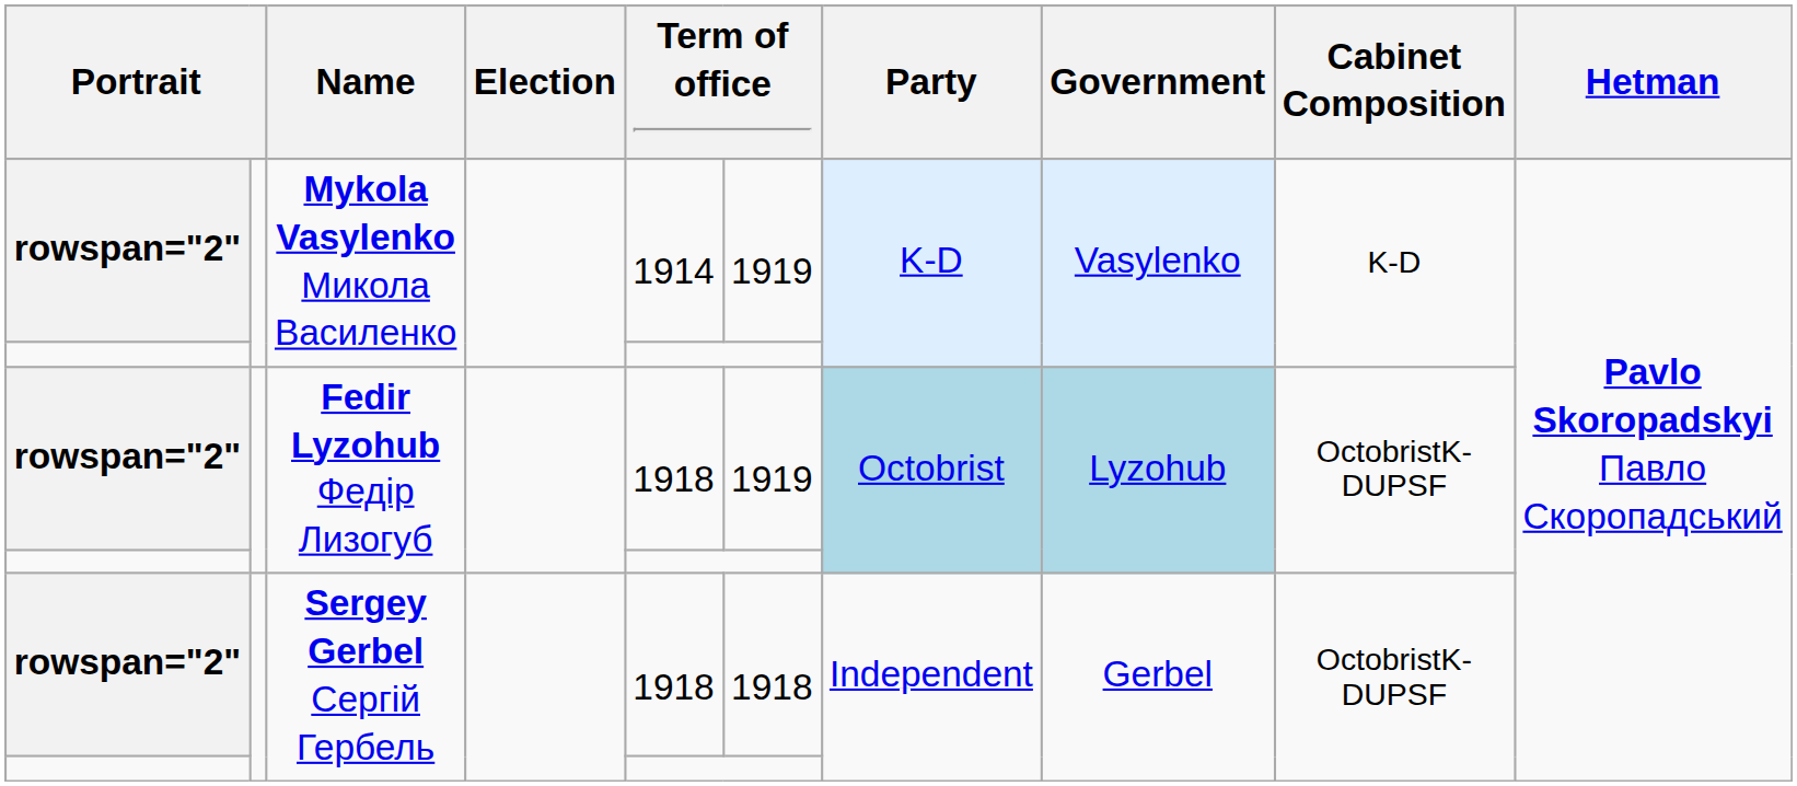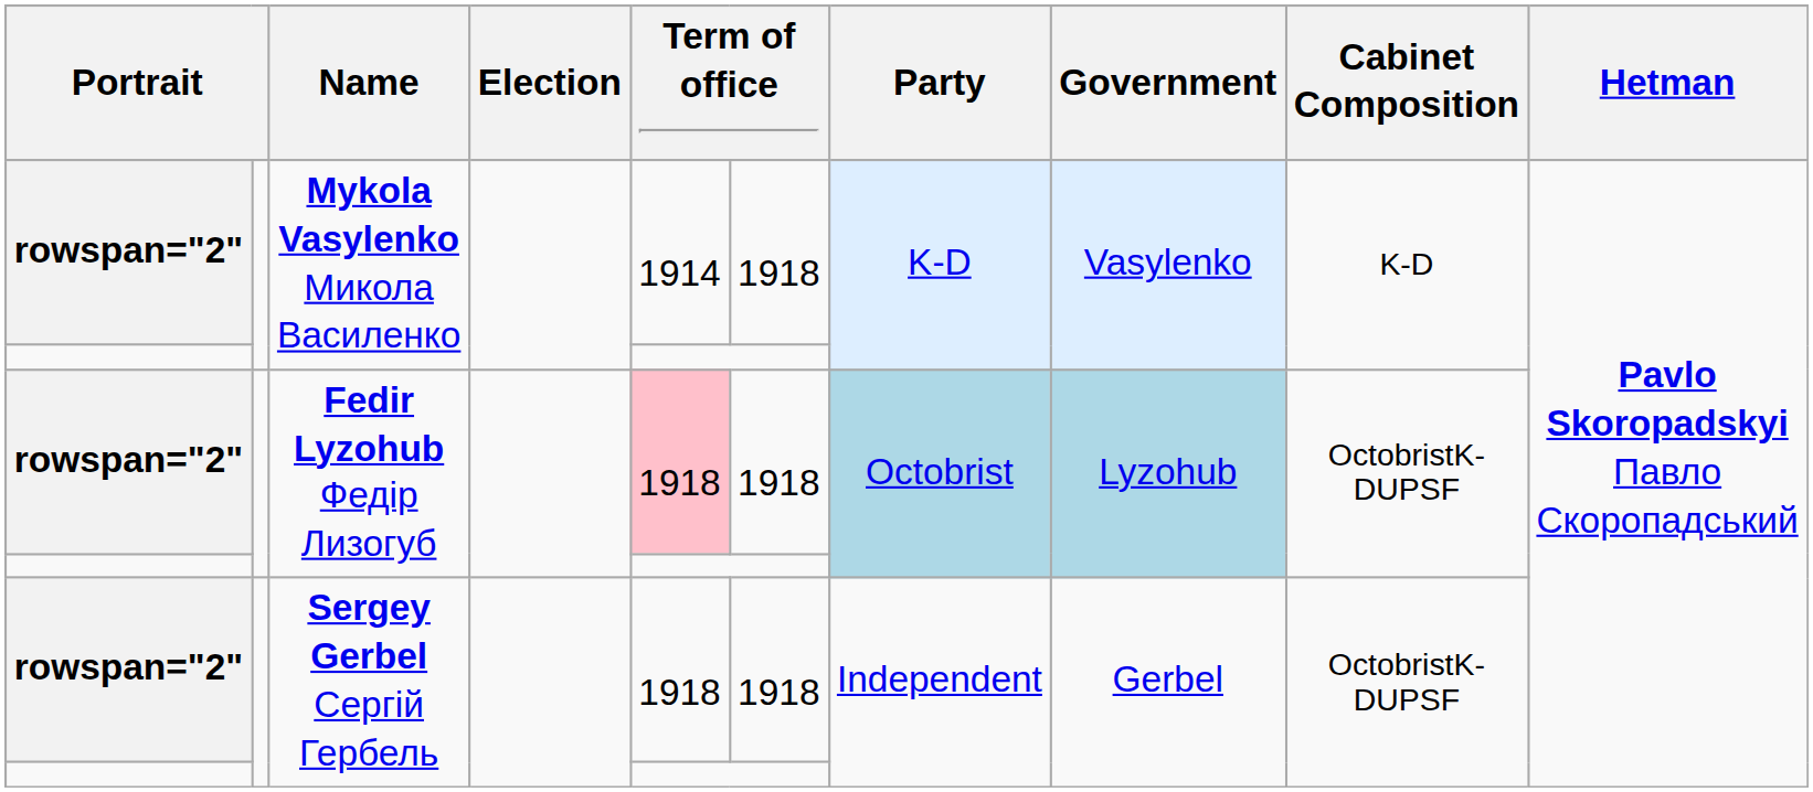rowspan="2" / Mykola Vasylenko Микола Василенко | column 6: 1919 -> 1918
rowspan="2" / Fedir Lyzohub Федір Лизогуб | column 5: no background -> pink background
rowspan="2" / Fedir Lyzohub Федір Лизогуб | column 6: 1919 -> 1918
